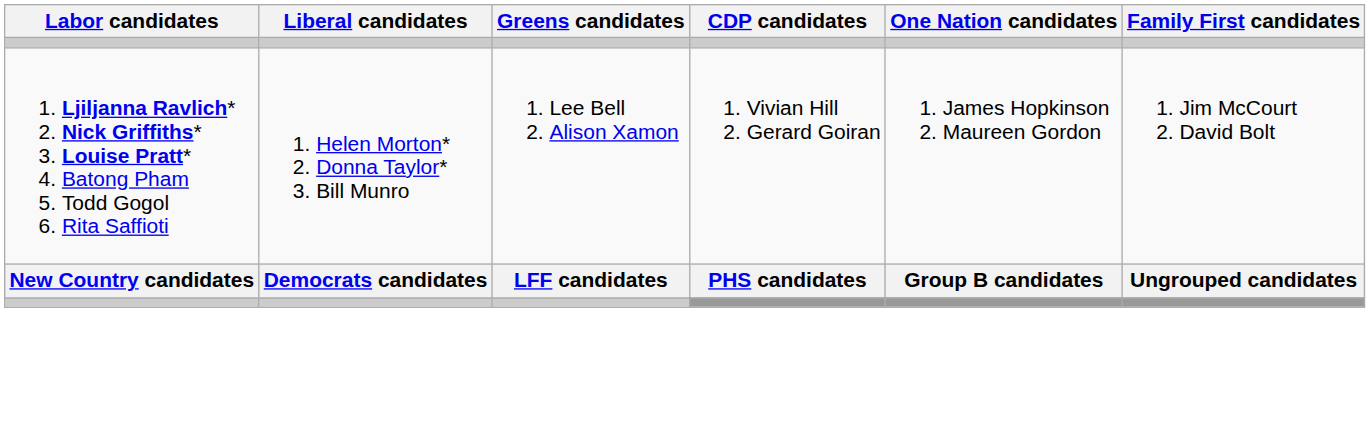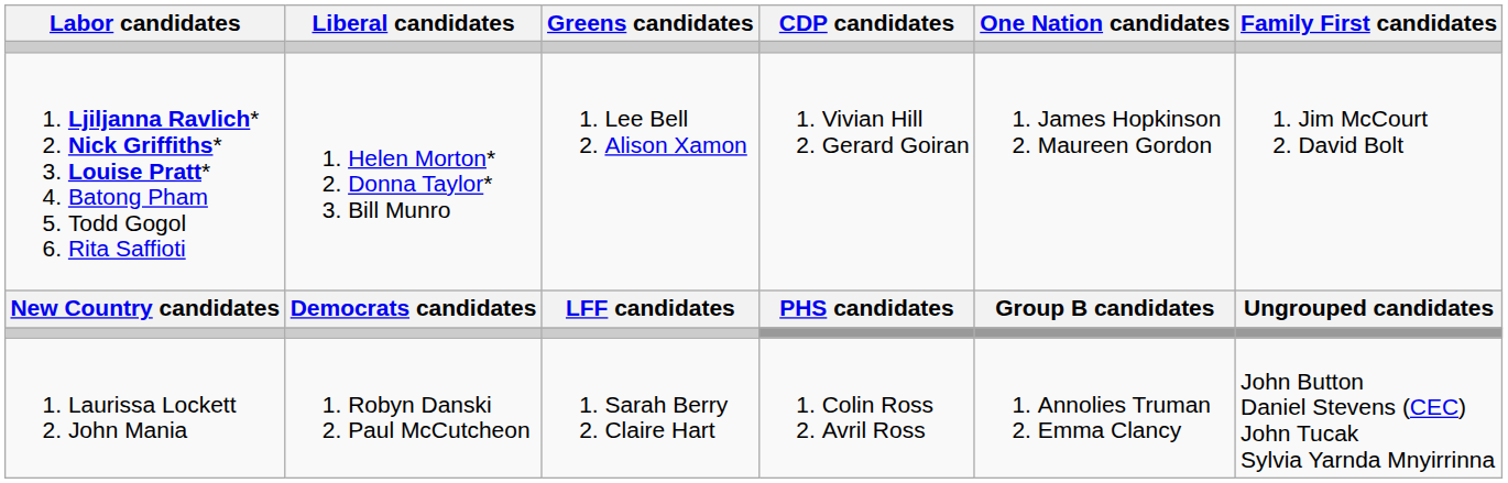+ row: Laurissa Lockett John Mania | Robyn Danski Paul McCutcheon | Sarah Berry Claire Hart | Colin Ross Avril Ross | Annolies Truman Emma Clancy | John Button Daniel Stevens (CEC) John Tucak Sylvia Yarnda Mnyirrinna
